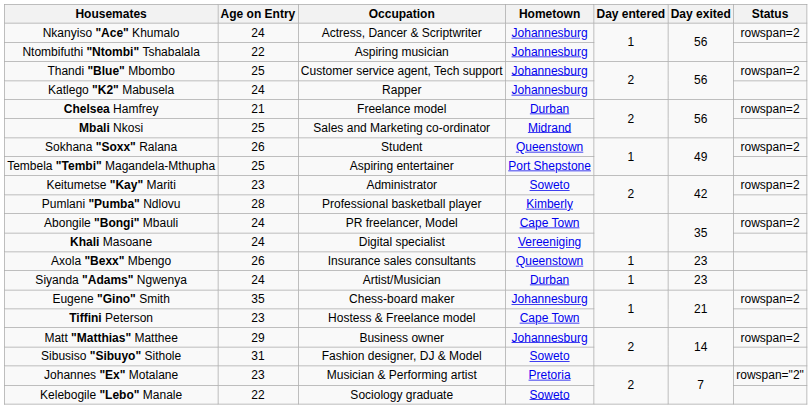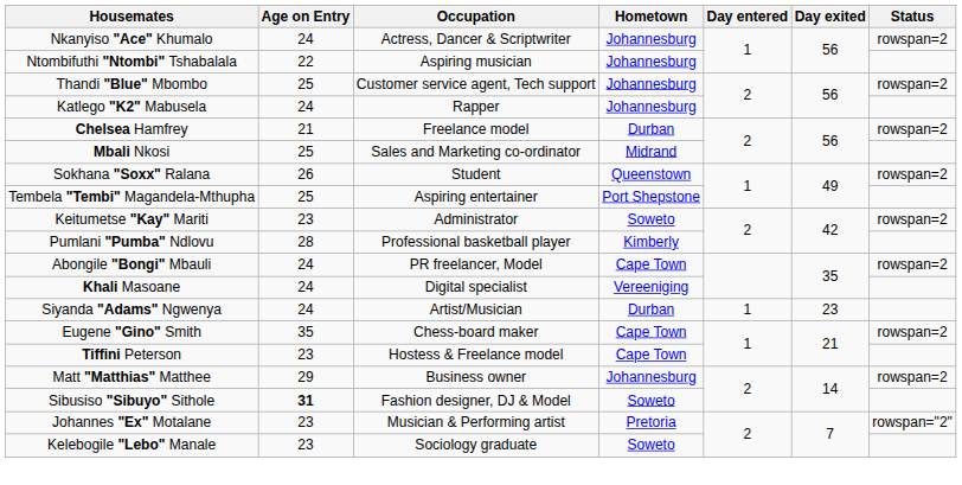- row: Axola "Bexx" Mbengo | 26 | Insurance sales consultants | Queenstown | 1 | 23
Eugene "Gino" Smith | Hometown: Johannesburg -> Cape Town
Sibusiso "Sibuyo" Sithole | Age on Entry: normal -> bold
Kelebogile "Lebo" Manale | Age on Entry: 22 -> 23
